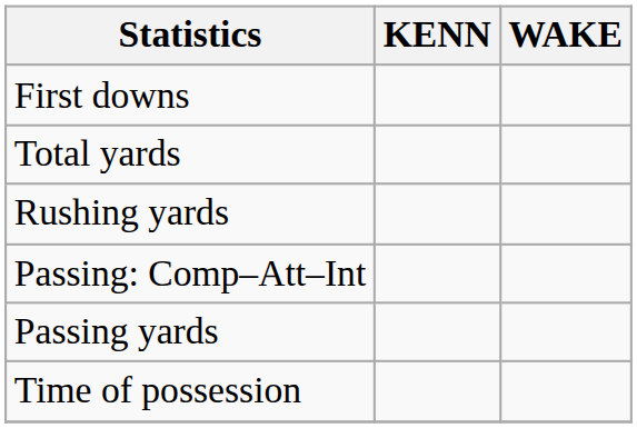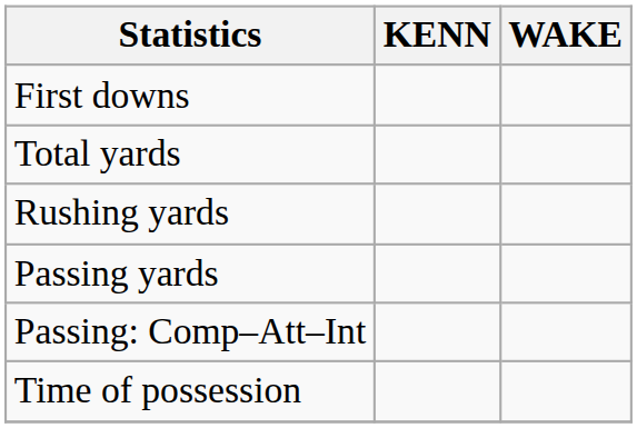rows swapped: Passing yards <-> Passing: Comp–Att–Int
